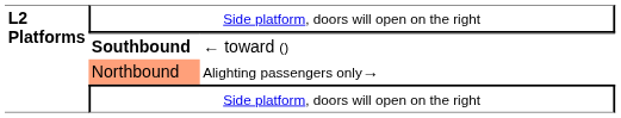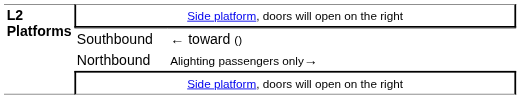Southbound | column 2: bold -> normal
Northbound | column 2: lightsalmon background -> no background
